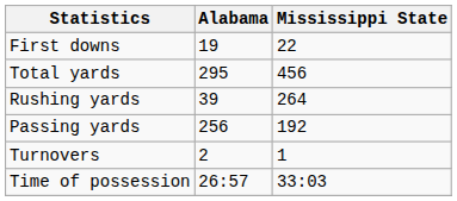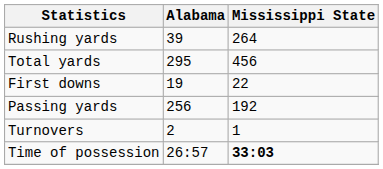rows swapped: First downs <-> Rushing yards
Time of possession | Mississippi State: normal -> bold
